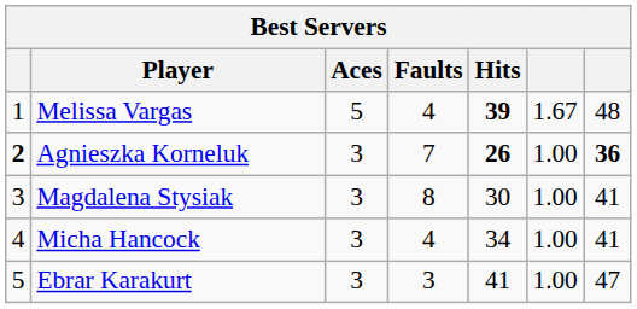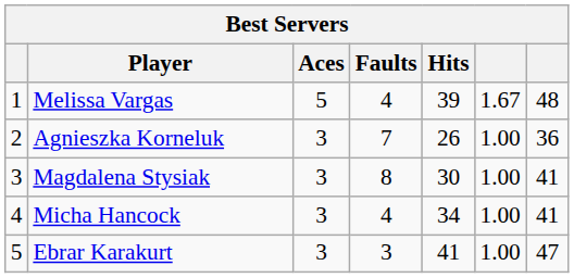Melissa Vargas | Hits: bold -> normal
Agnieszka Korneluk | column 1: bold -> normal
Agnieszka Korneluk | Hits: bold -> normal
Agnieszka Korneluk | column 7: bold -> normal
